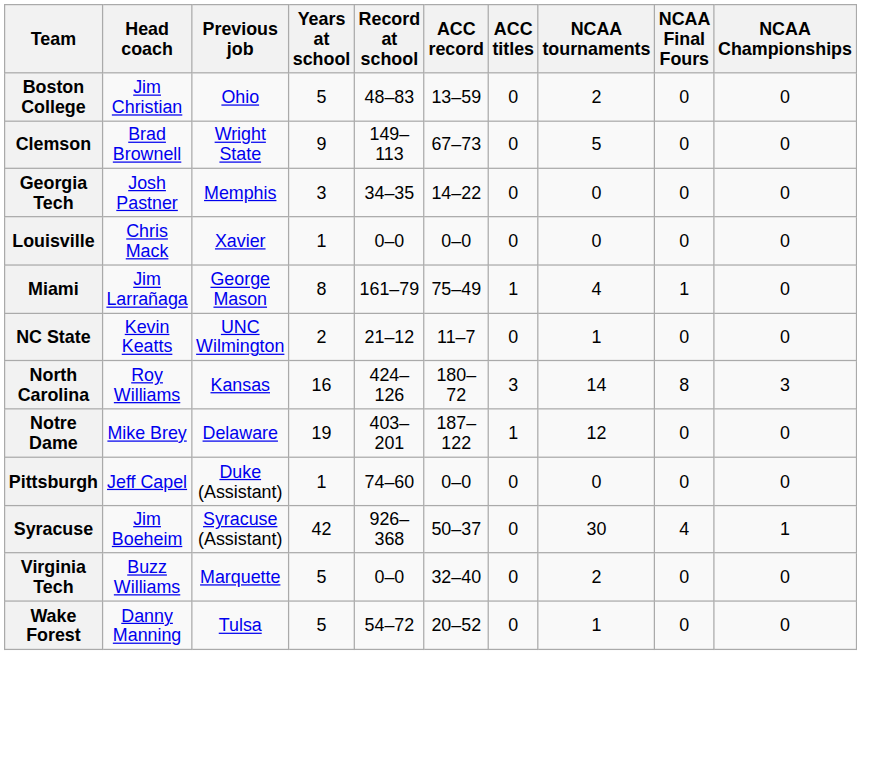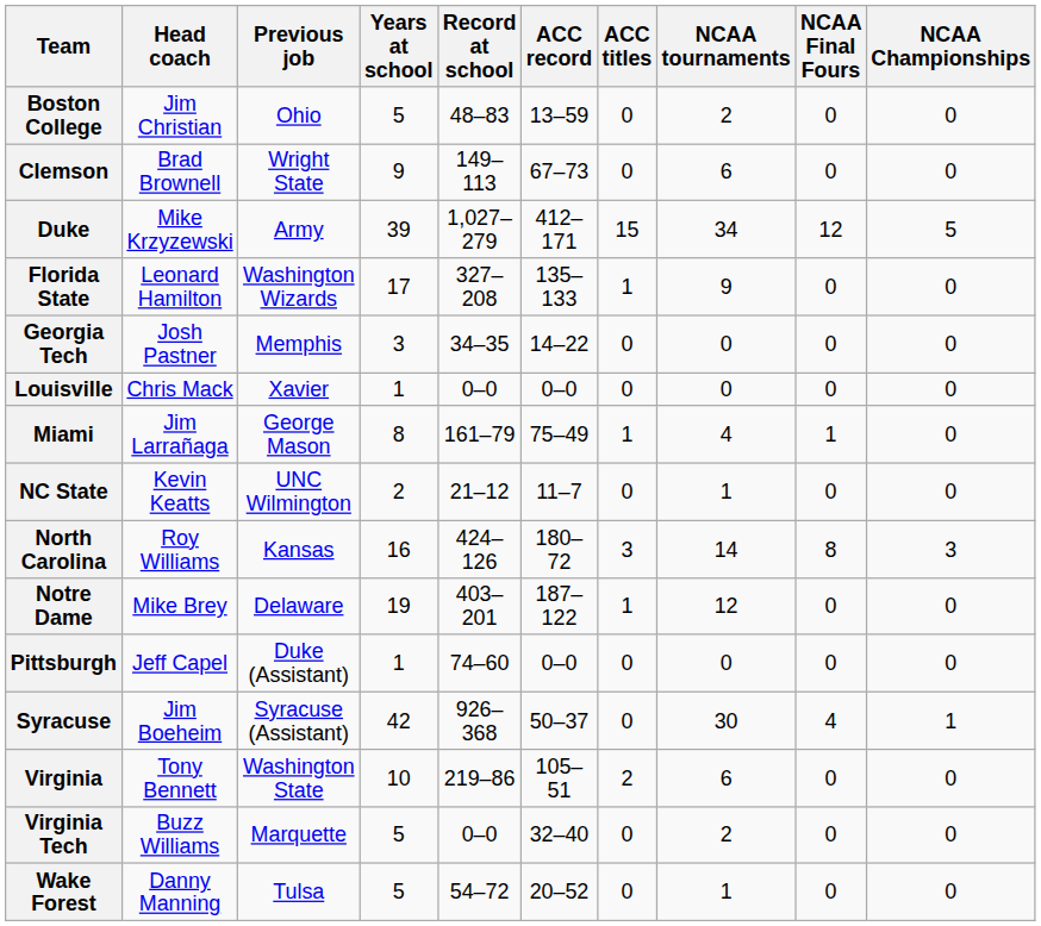Clemson | NCAA tournaments: 5 -> 6
+ row: Duke | Mike Krzyzewski | Army | 39 | 1,027–279 | 412–171 | 15 | 34 | 12 | 5
+ row: Florida State | Leonard Hamilton | Washington Wizards | 17 | 327–208 | 135–133 | 1 | 9 | 0 | 0
+ row: Virginia | Tony Bennett | Washington State | 10 | 219–86 | 105–51 | 2 | 6 | 0 | 0
